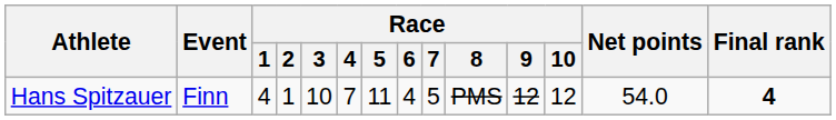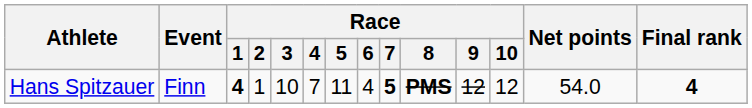Hans Spitzauer | Race / 1: normal -> bold
Hans Spitzauer | Race / 7: normal -> bold
Hans Spitzauer | Race / 8: normal -> bold
